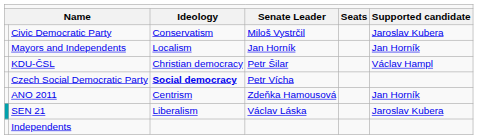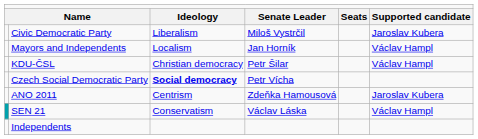Civic Democratic Party | column 3: Conservatism -> Liberalism
Mayors and Independents | column 6: Jan Horník -> Václav Hampl
ANO 2011 | column 6: Jan Horník -> Jaroslav Kubera
SEN 21 | column 3: Liberalism -> Conservatism
SEN 21 | column 6: Jaroslav Kubera -> Václav Hampl
